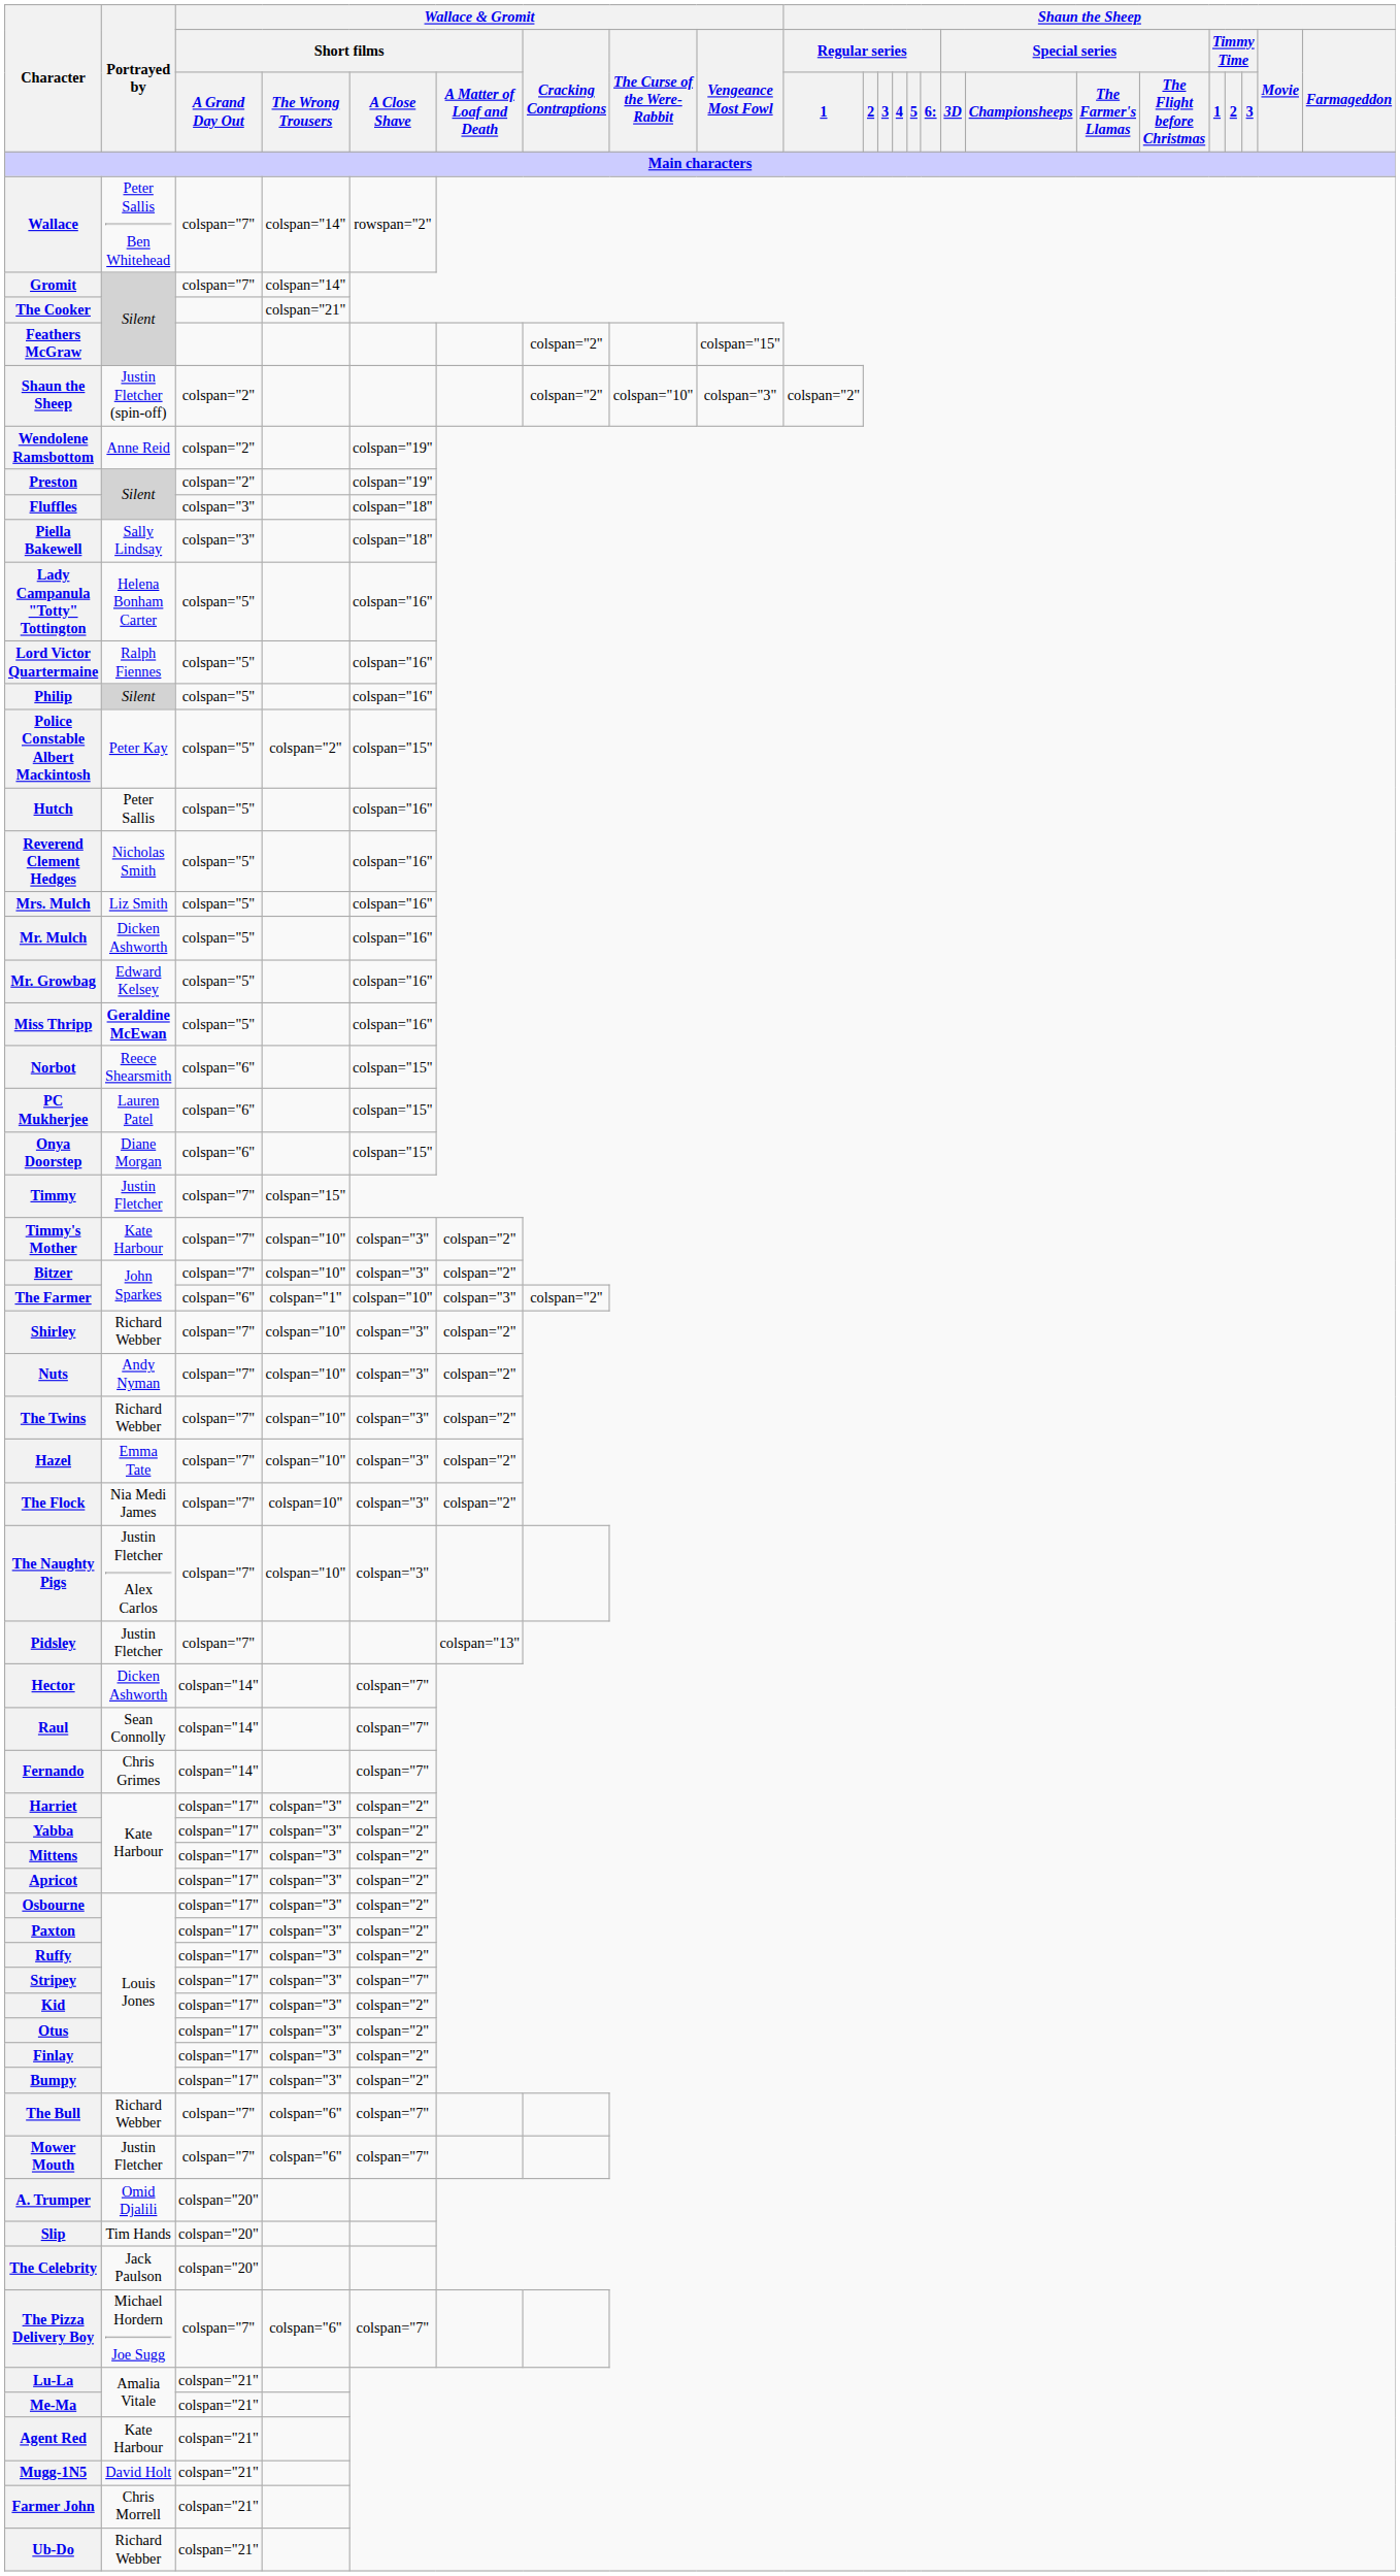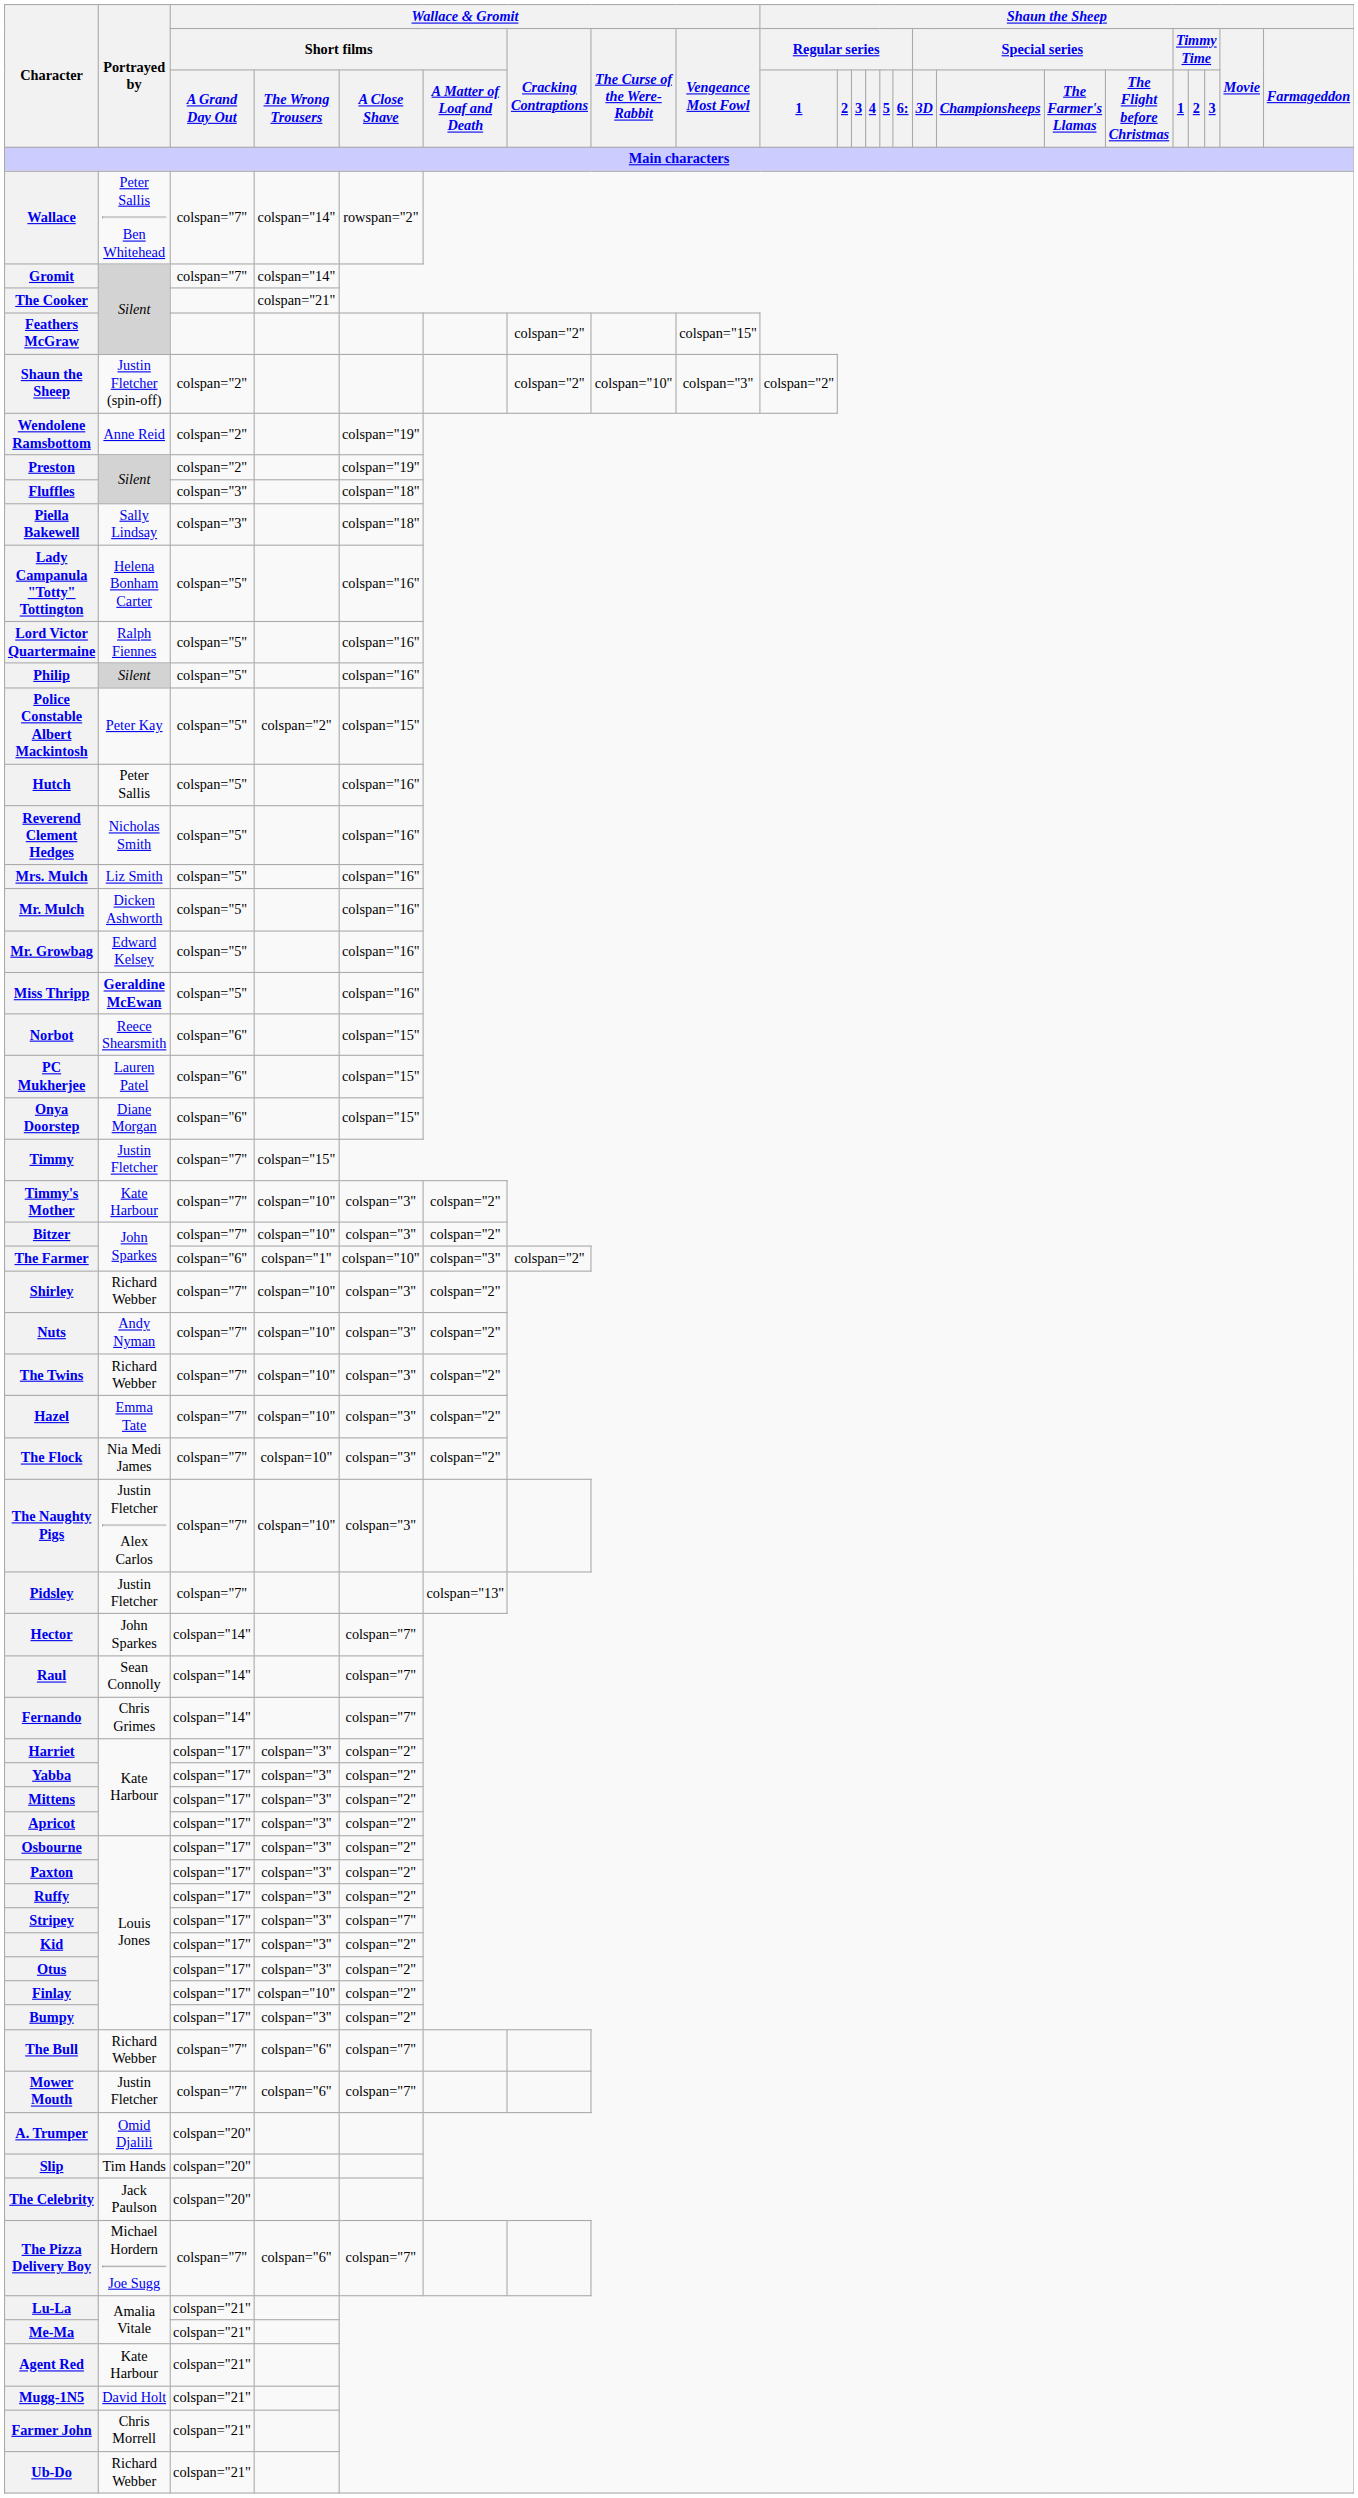Hector | Portrayed by: Dicken Ashworth -> John Sparkes
Finlay | Wallace & Gromit / Short films / The Wrong Trousers: colspan="3" -> colspan="10"
